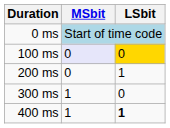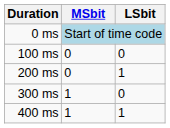100 ms | MSbit: lavender background -> no background
100 ms | LSbit: gold background -> no background
400 ms | LSbit: bold -> normal
